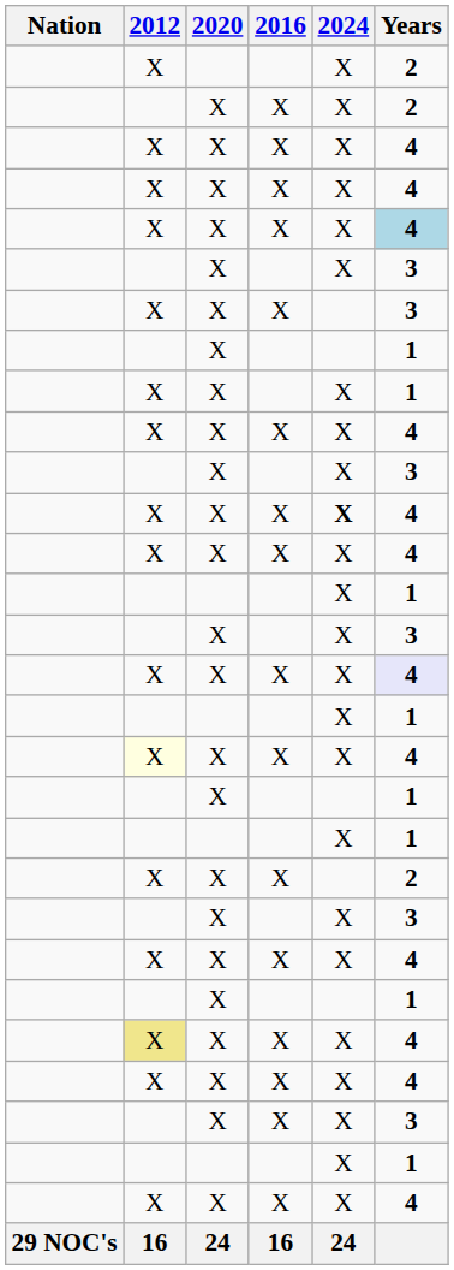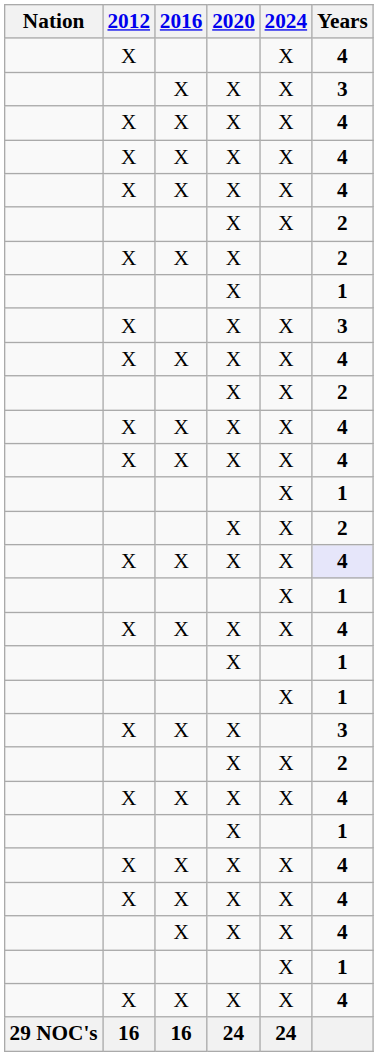columns swapped: 2016 <-> 2020
row 2 | Years: 2 -> 4
row 3 | Years: 2 -> 3
row 6 | Years: lightblue background -> no background
row 7 | Years: 3 -> 2
row 8 | Years: 3 -> 2
row 10 | Years: 1 -> 3
row 12 | Years: 3 -> 2
row 13 | 2024: bold -> normal
row 16 | Years: 3 -> 2
row 19 | 2012: lightyellow background -> no background
row 22 | Years: 2 -> 3
row 23 | Years: 3 -> 2
row 26 | 2012: khaki background -> no background
row 28 | Years: 3 -> 4
